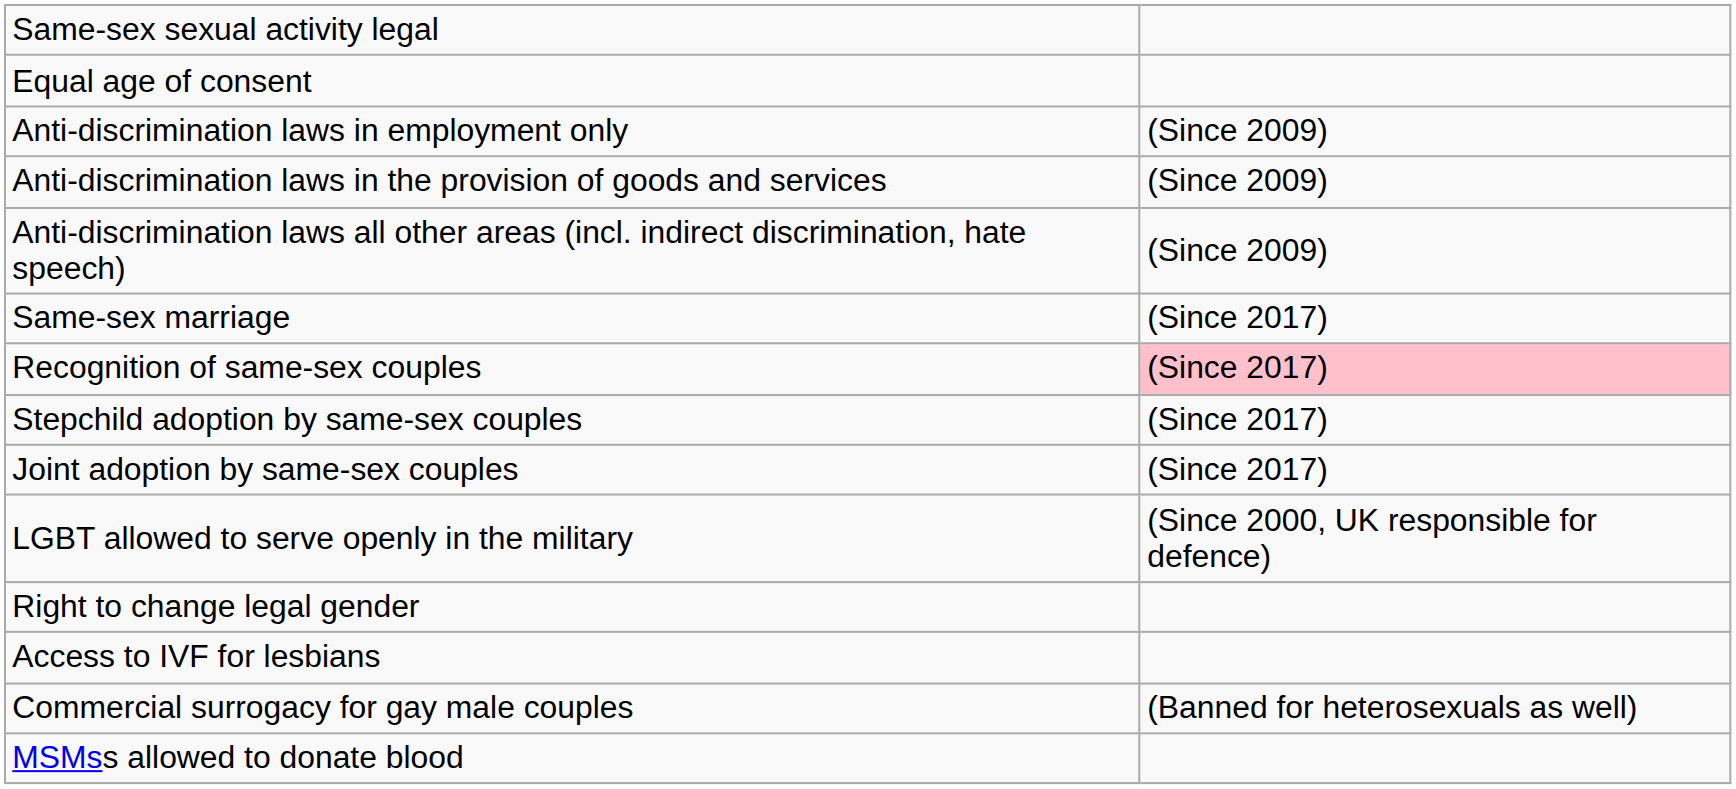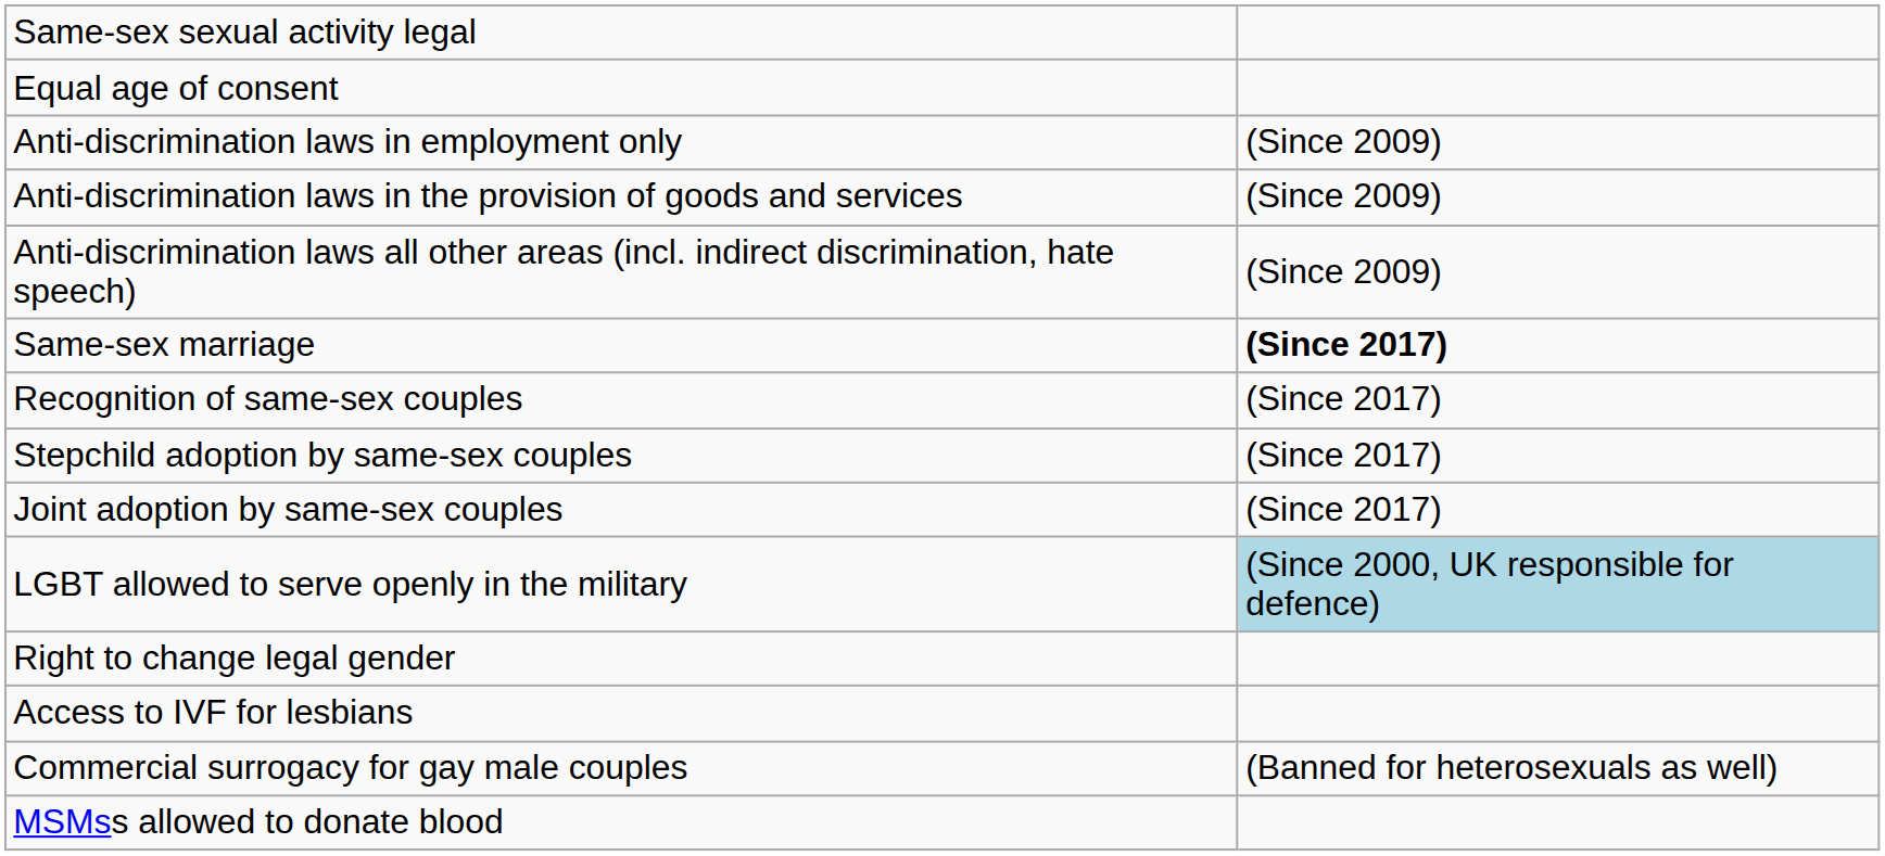Same-sex marriage | column 2: normal -> bold
Recognition of same-sex couples | column 2: pink background -> no background
LGBT allowed to serve openly in the military | column 2: no background -> lightblue background
